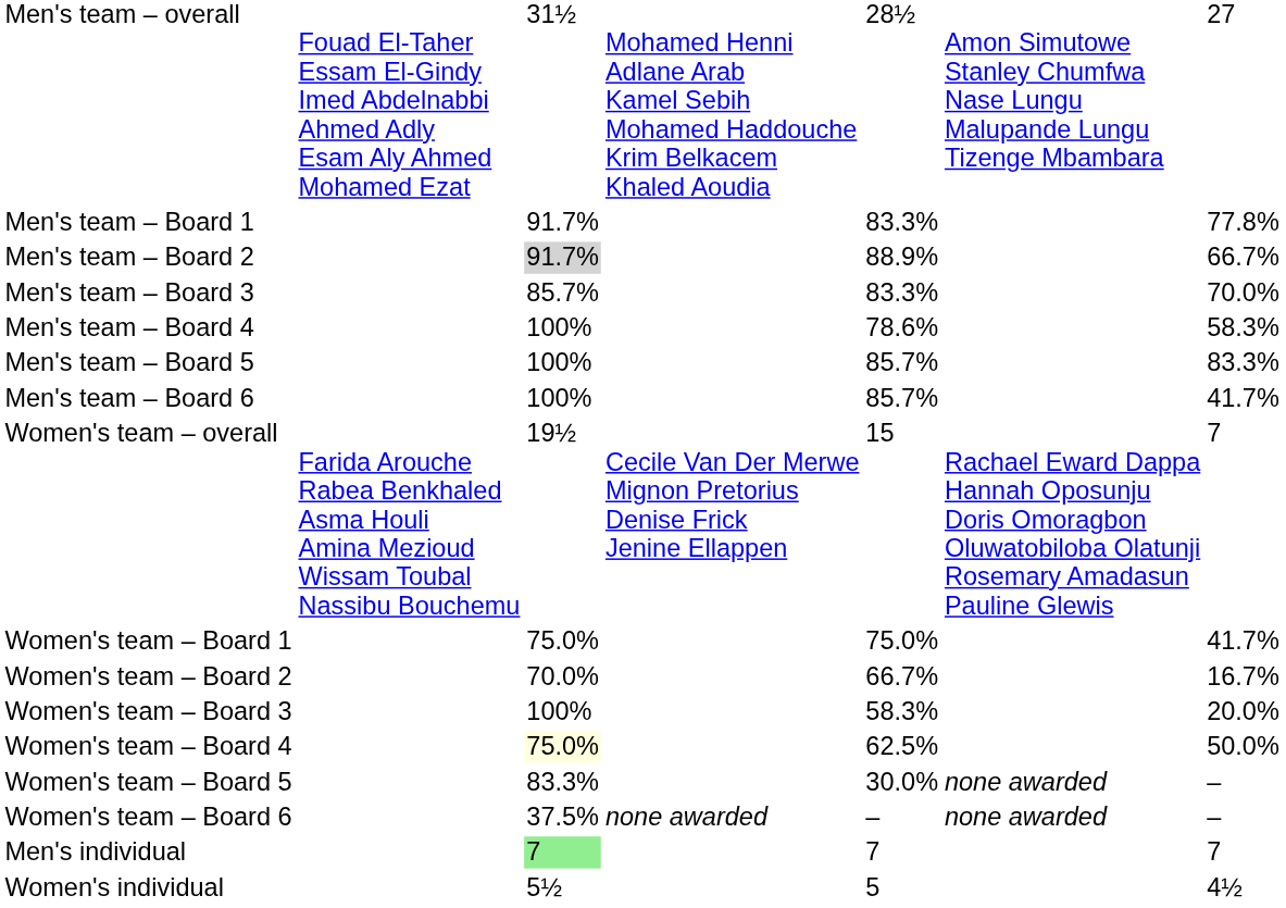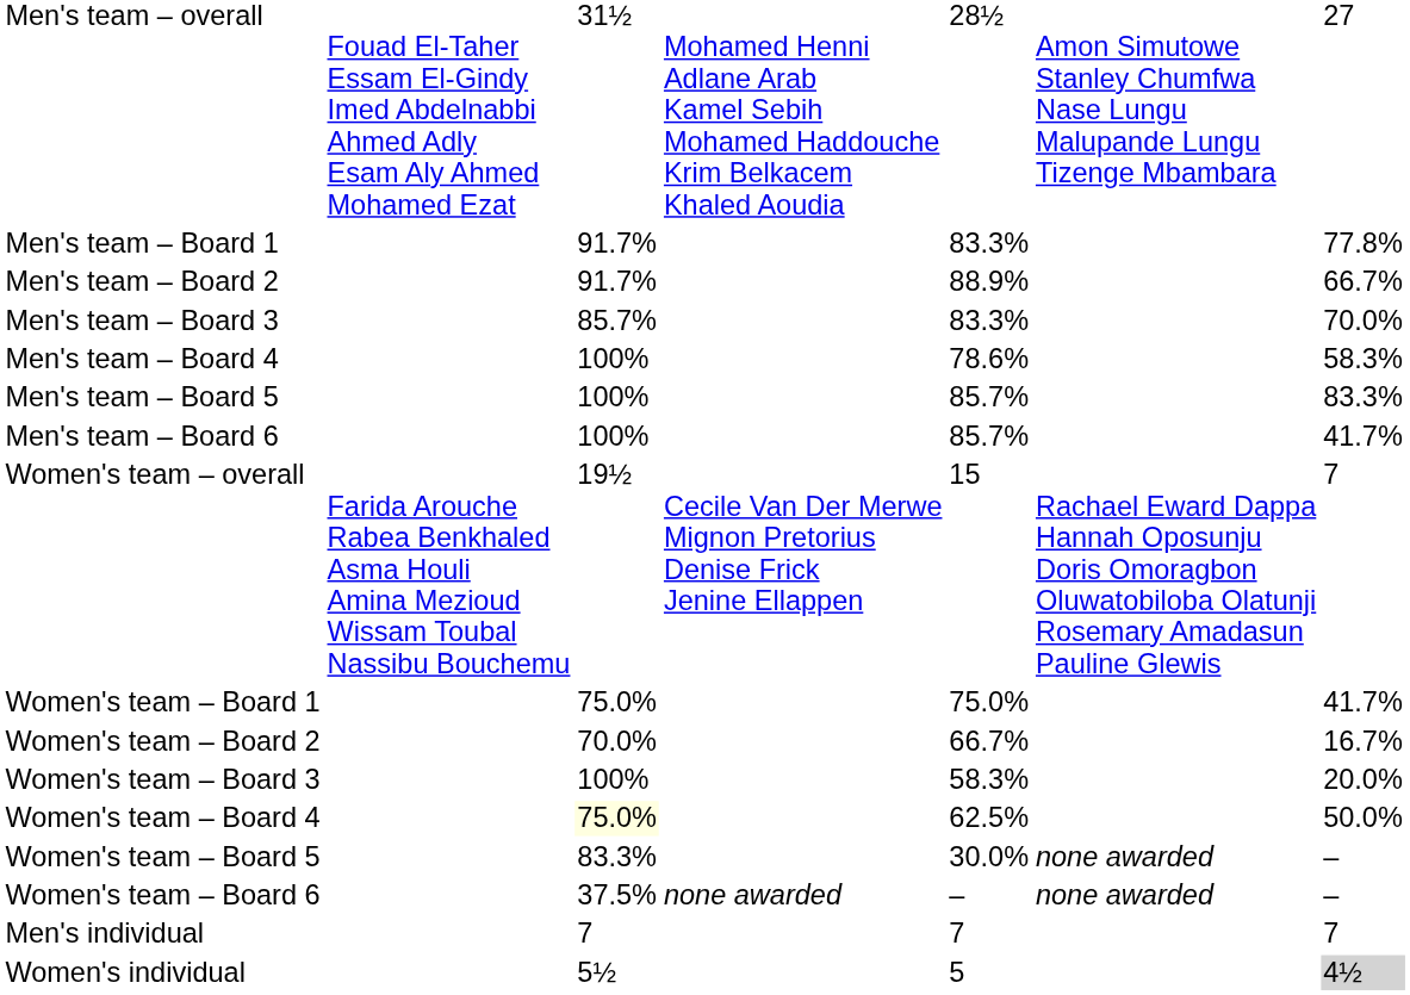Men's team – Board 2 | column 3: lightgrey background -> no background
Men's individual | column 3: lightgreen background -> no background
Women's individual | column 7: no background -> lightgrey background
